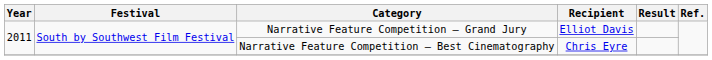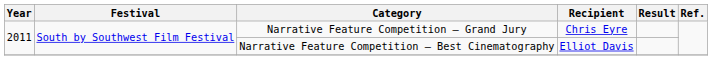Narrative Feature Competition – Grand Jury | Recipient: Elliot Davis -> Chris Eyre
Narrative Feature Competition – Best Cinematography | Recipient: Chris Eyre -> Elliot Davis
